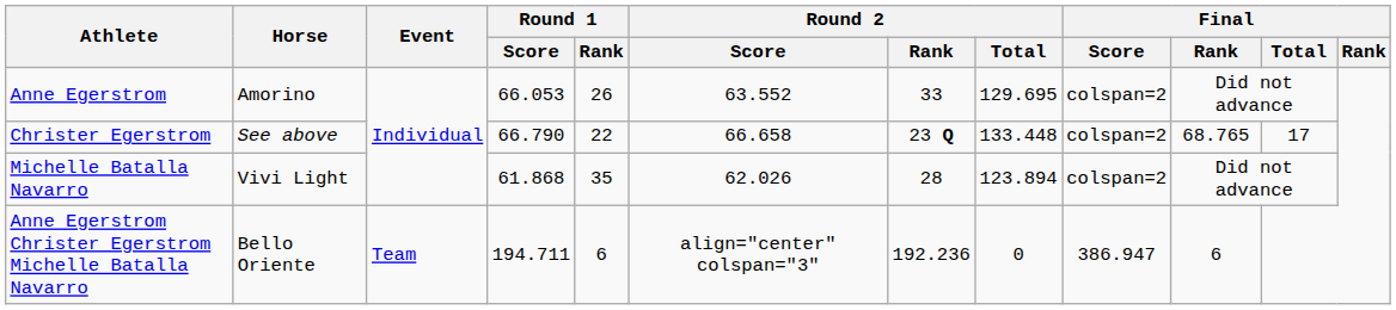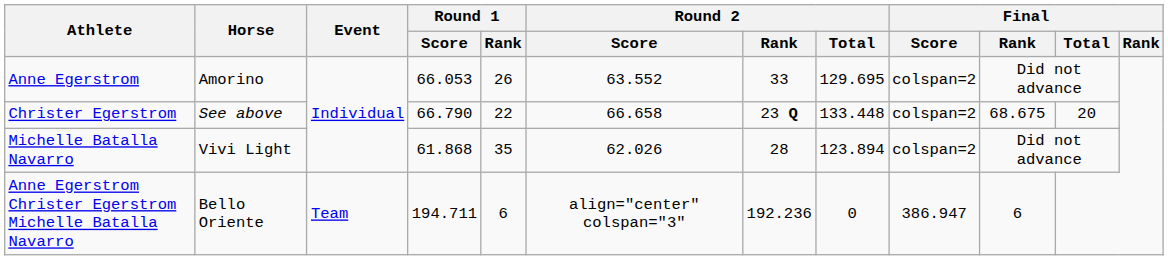Christer Egerstrom | column 10: 68.765 -> 68.675
Christer Egerstrom | Final / Total: 17 -> 20
